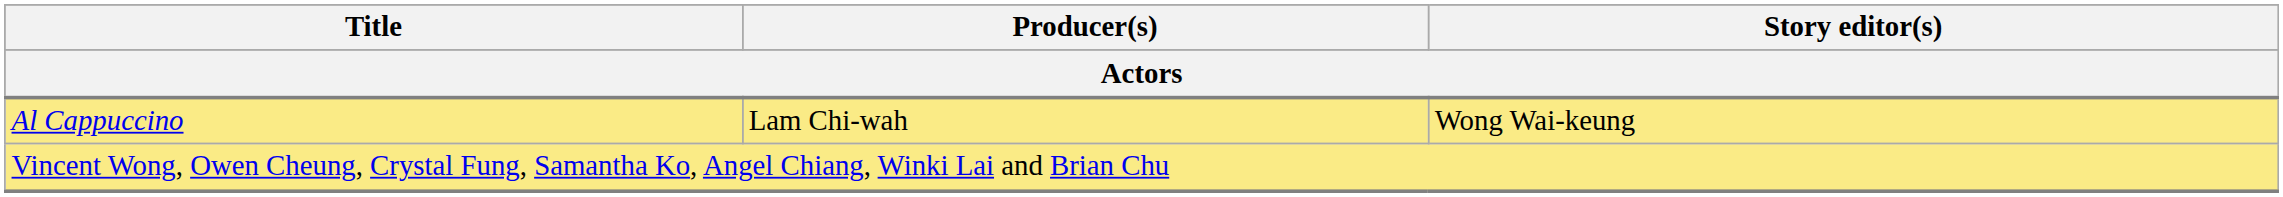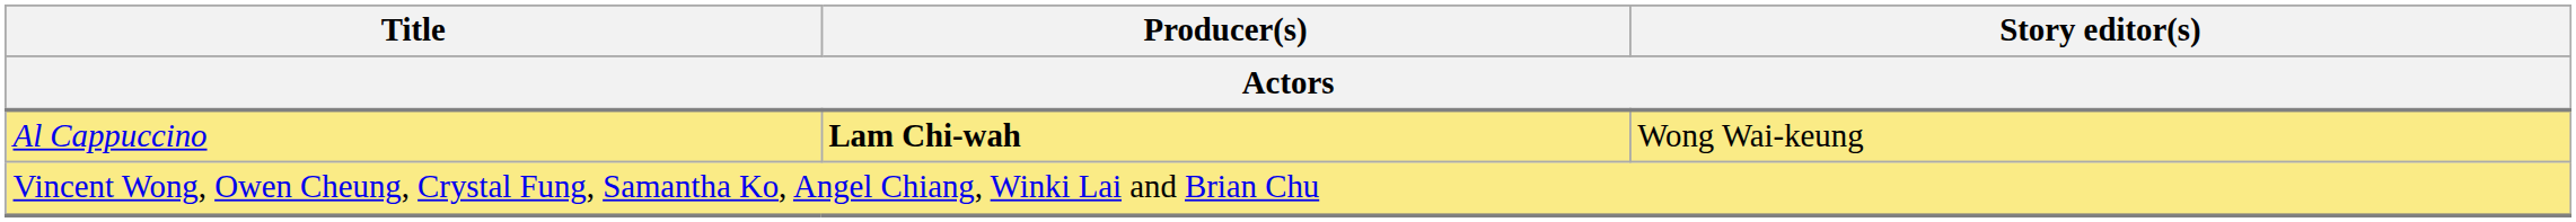Al Cappuccino | Producer(s): normal -> bold
